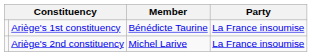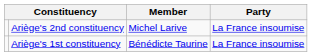rows swapped: Ariège's 1st constituency <-> Ariège's 2nd constituency
